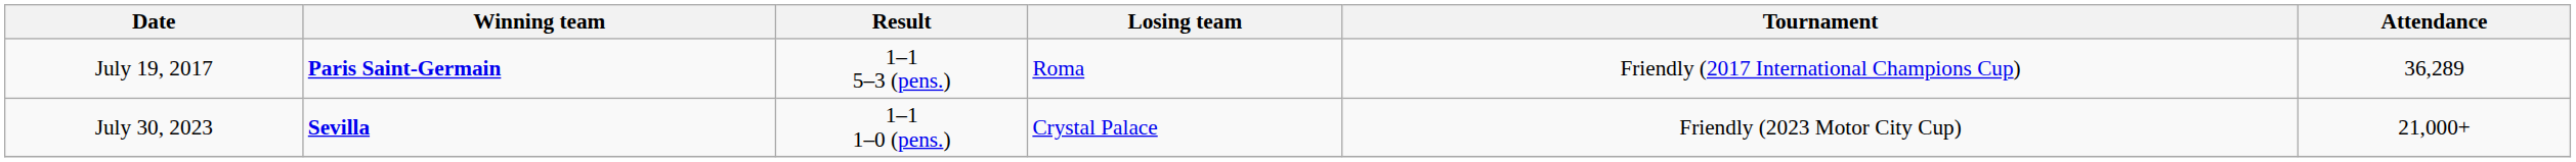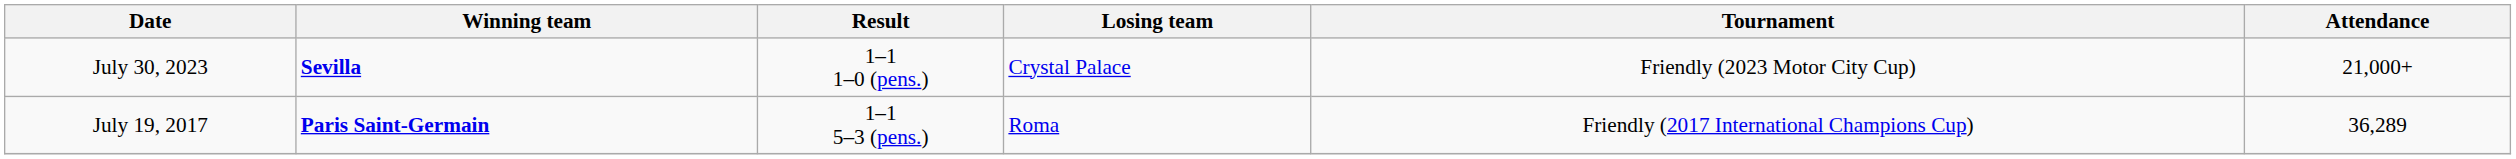rows swapped: July 19, 2017 <-> July 30, 2023
